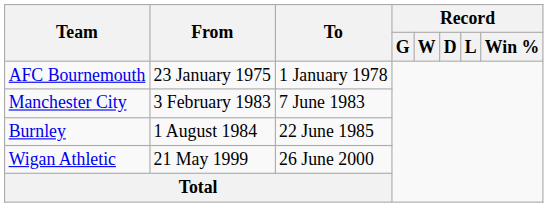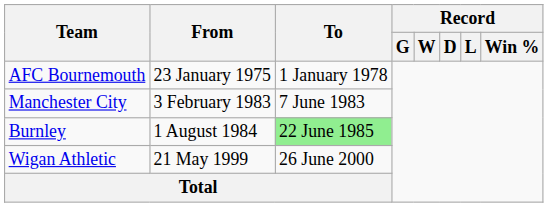Burnley | To: no background -> lightgreen background
